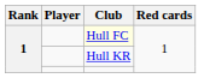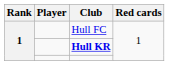Hull FC | Club: lightyellow background -> no background
Hull KR | Club: normal -> bold
